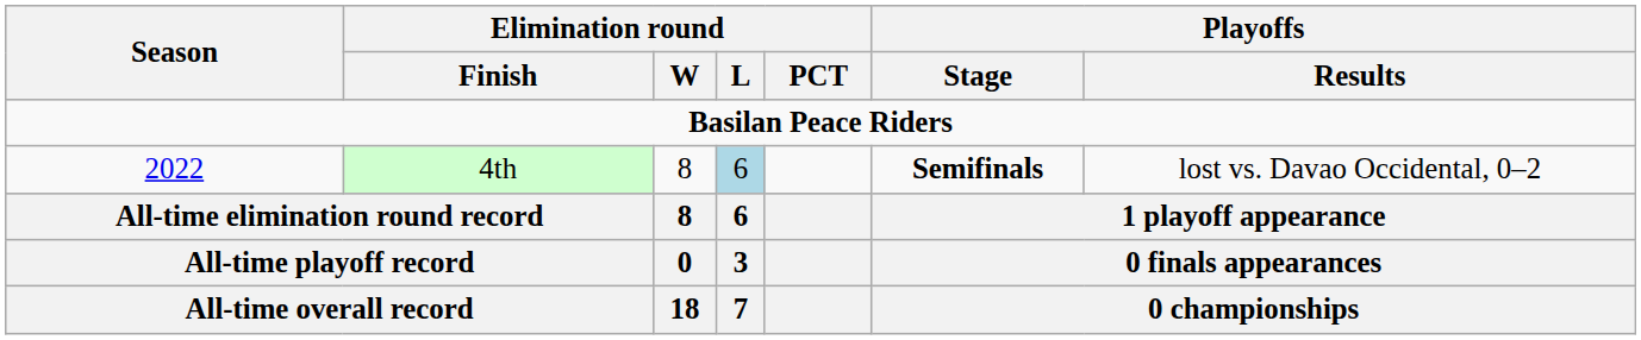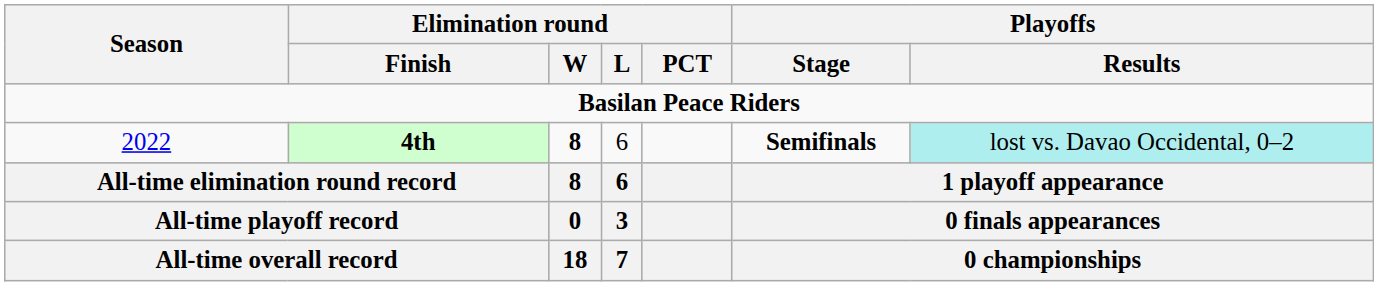2022 | Elimination round / Finish: normal -> bold
2022 | Elimination round / W: normal -> bold
2022 | Elimination round / L: lightblue background -> no background
2022 | Playoffs / Results: no background -> paleturquoise background
